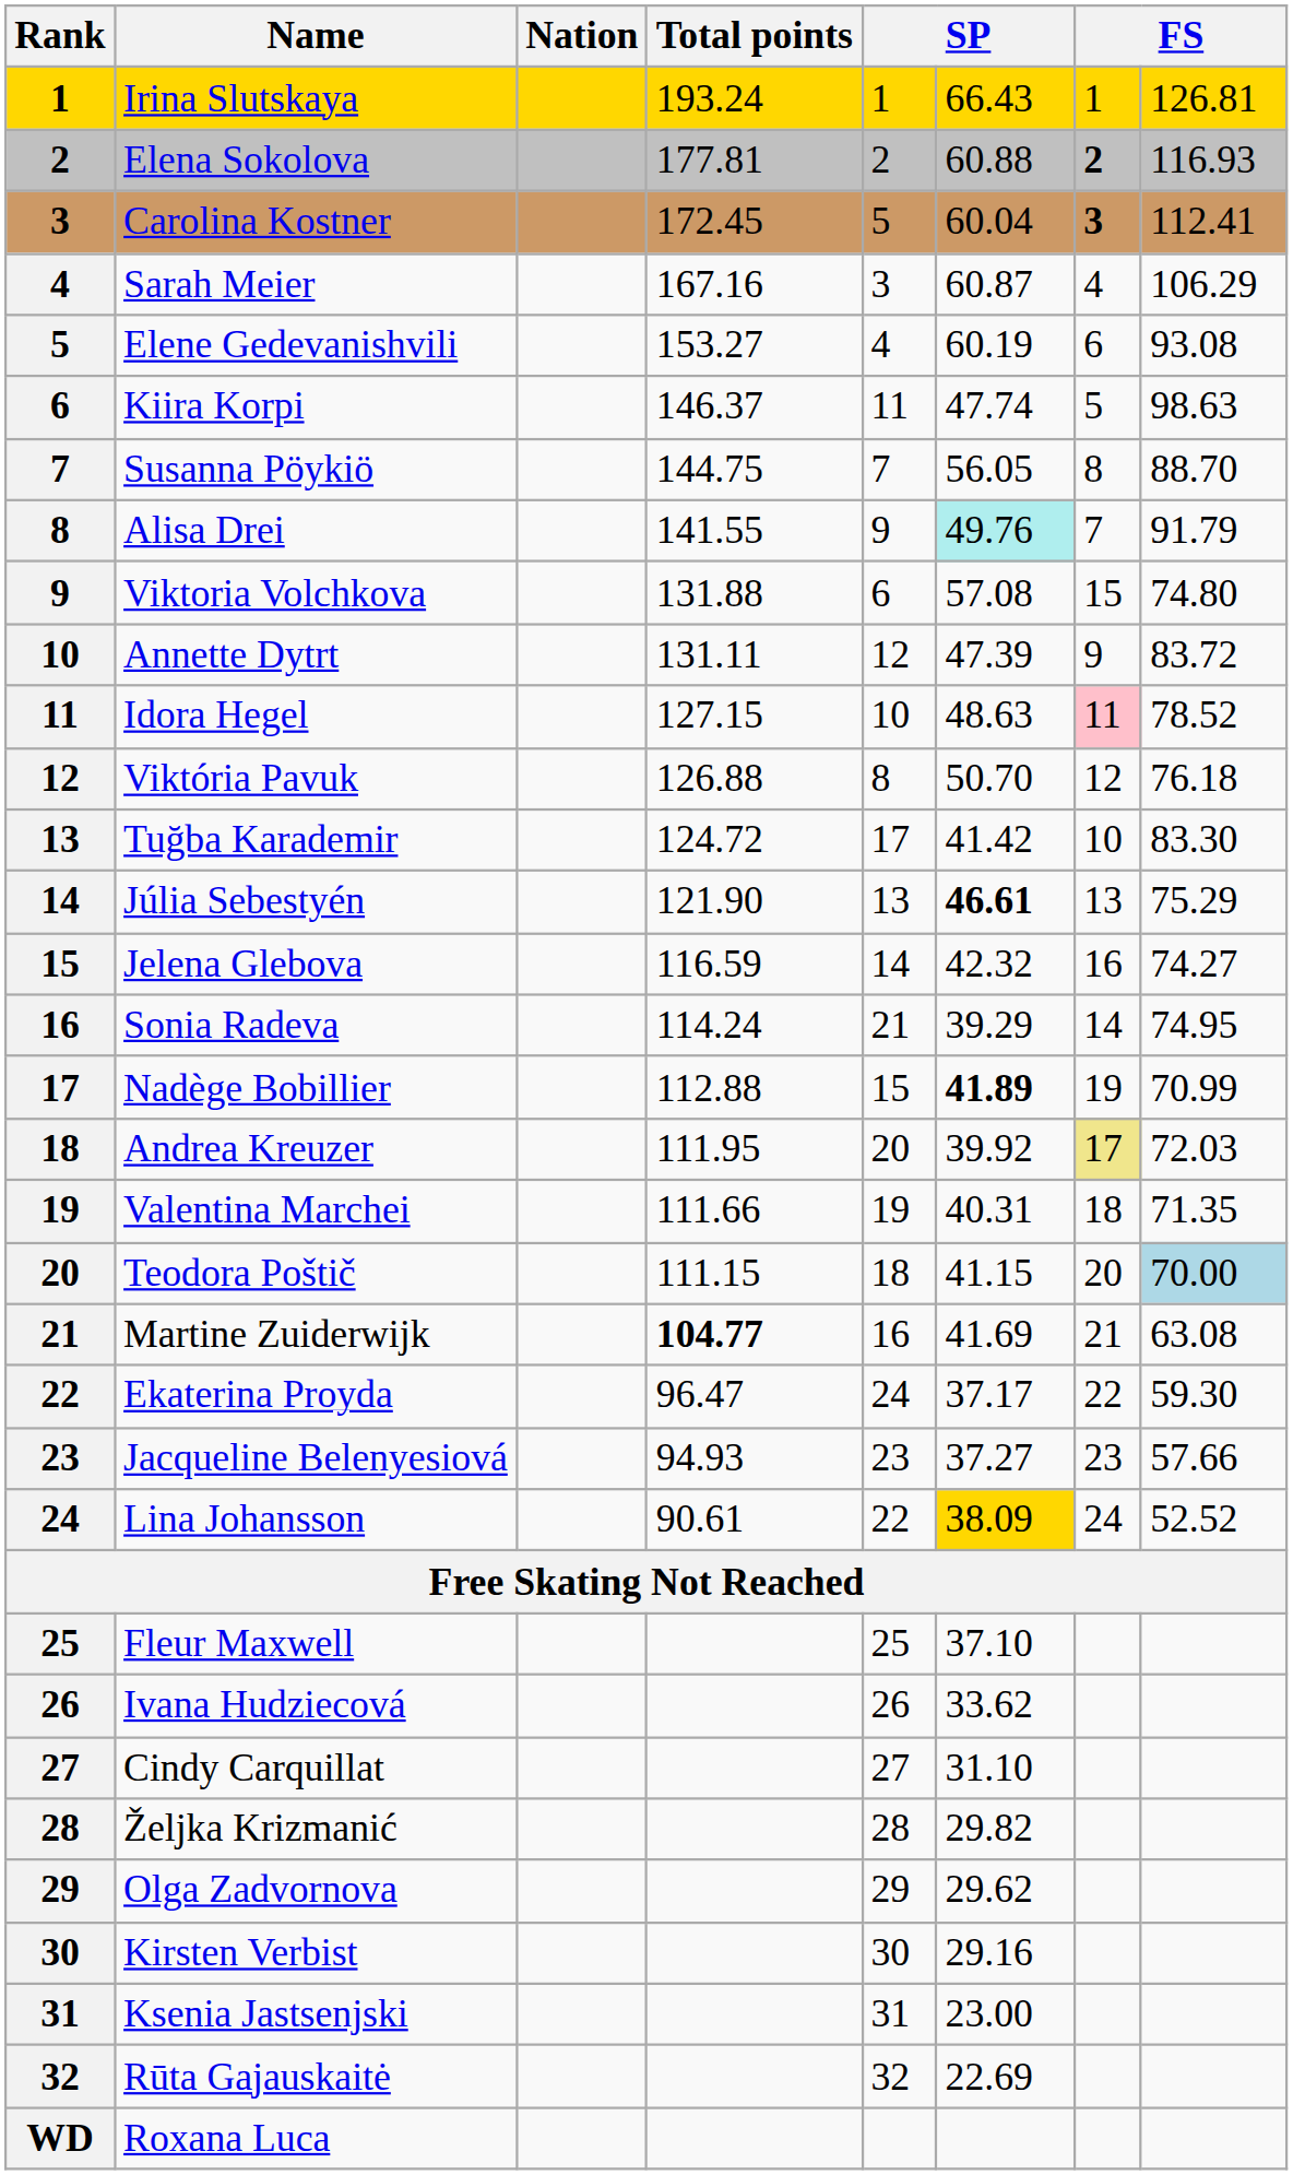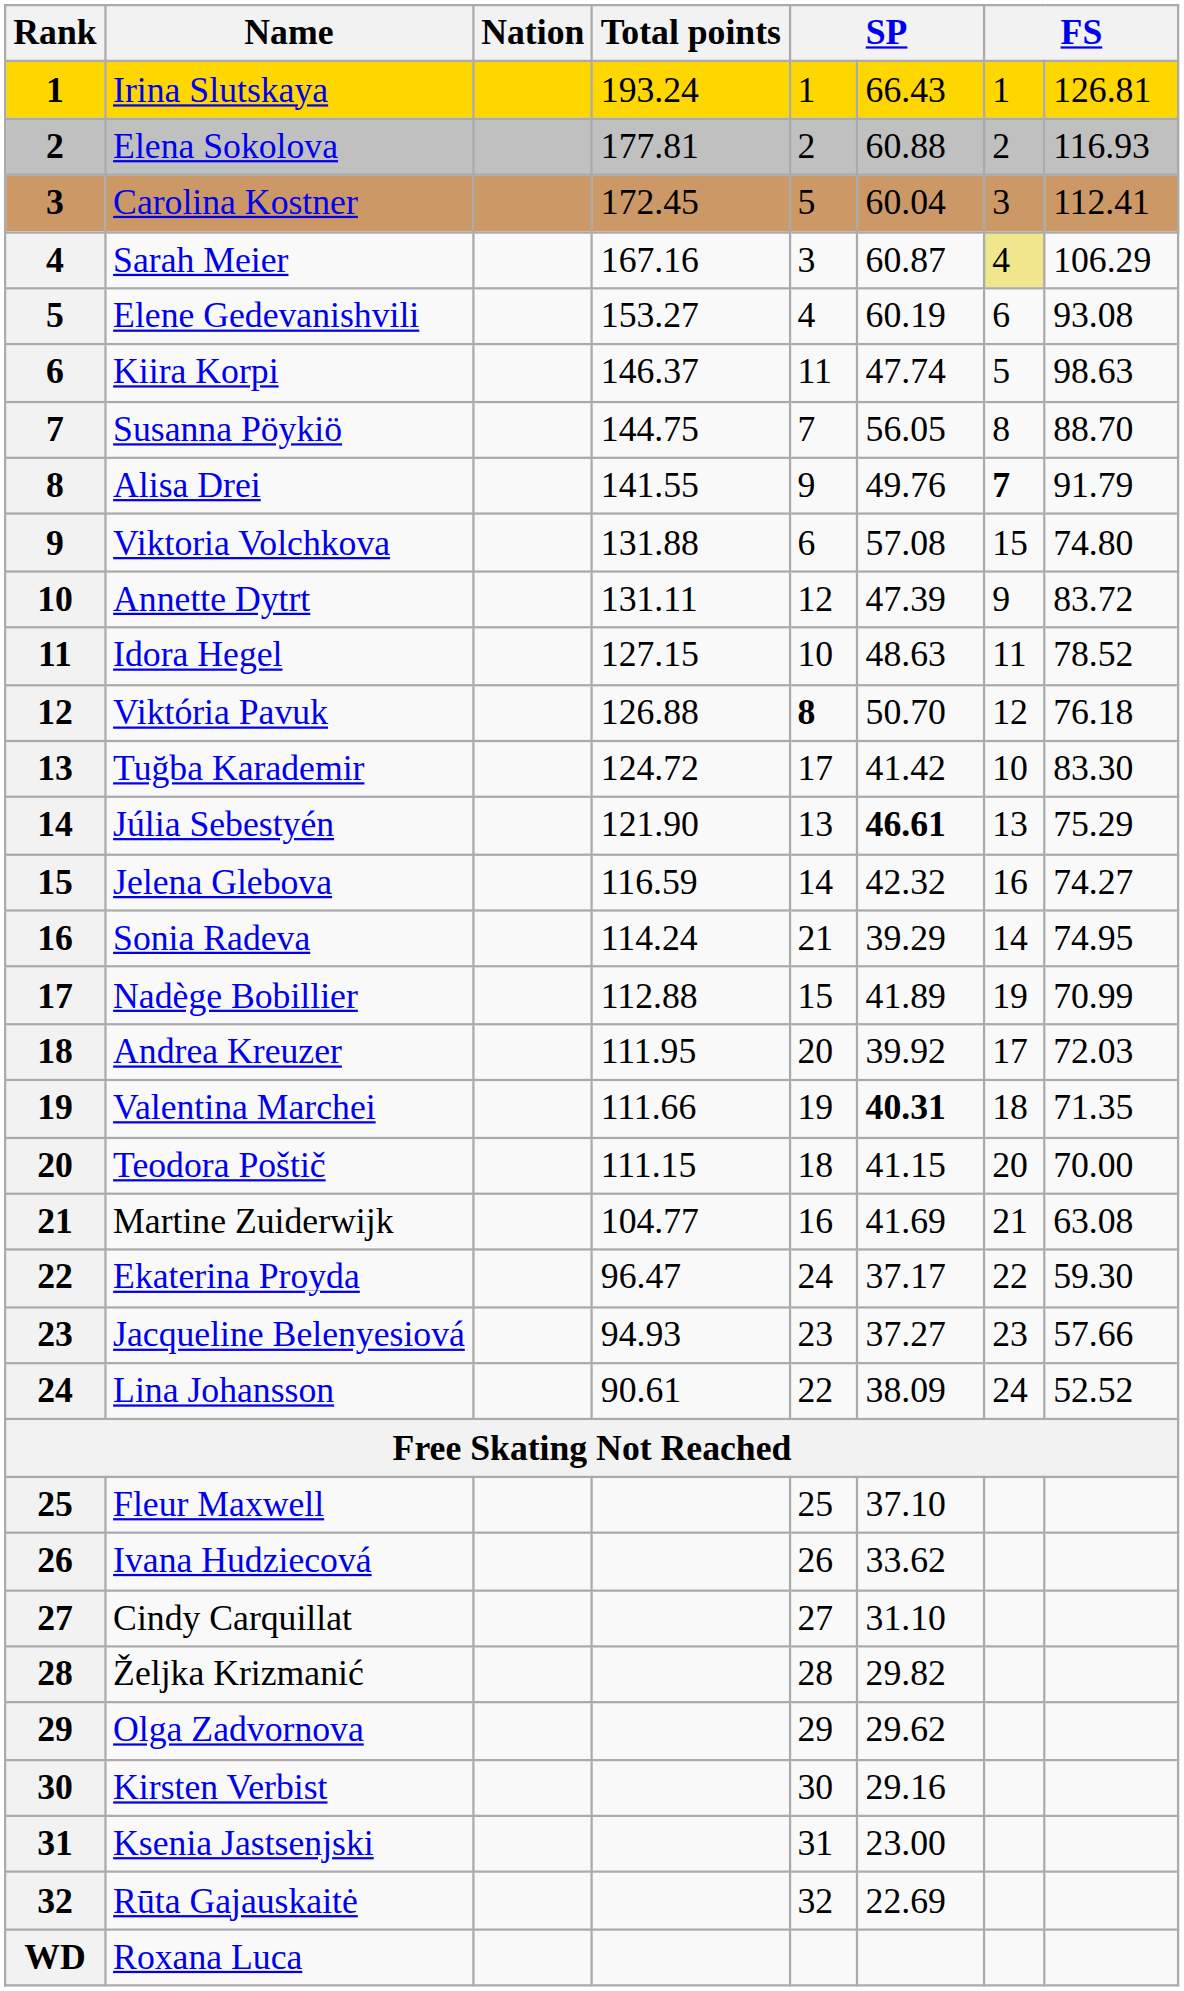Elena Sokolova | column 7: bold -> normal
Carolina Kostner | column 7: bold -> normal
Sarah Meier | column 7: no background -> khaki background
Alisa Drei | column 6: paleturquoise background -> no background
Alisa Drei | column 7: normal -> bold
Idora Hegel | column 7: pink background -> no background
Viktória Pavuk | column 5: normal -> bold
Nadège Bobillier | column 6: bold -> normal
Andrea Kreuzer | column 7: khaki background -> no background
Valentina Marchei | column 6: normal -> bold
Teodora Poštič | column 8: lightblue background -> no background
Martine Zuiderwijk | Total points: bold -> normal
Lina Johansson | column 6: gold background -> no background
